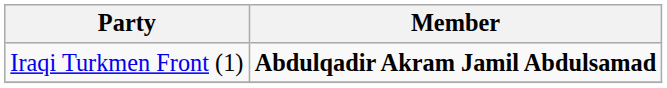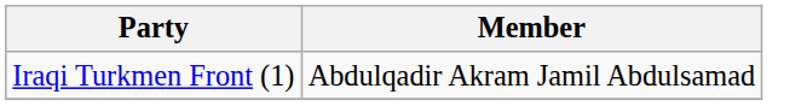Iraqi Turkmen Front (1) | Member: bold -> normal
